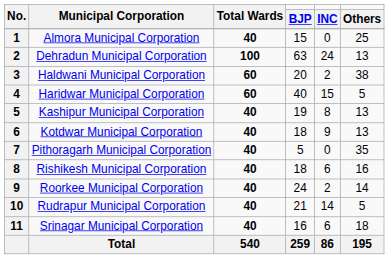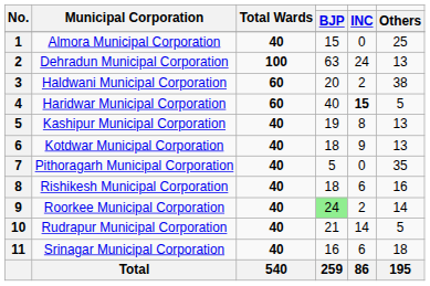Haridwar Municipal Corporation | INC: normal -> bold
Roorkee Municipal Corporation | BJP: no background -> lightgreen background
